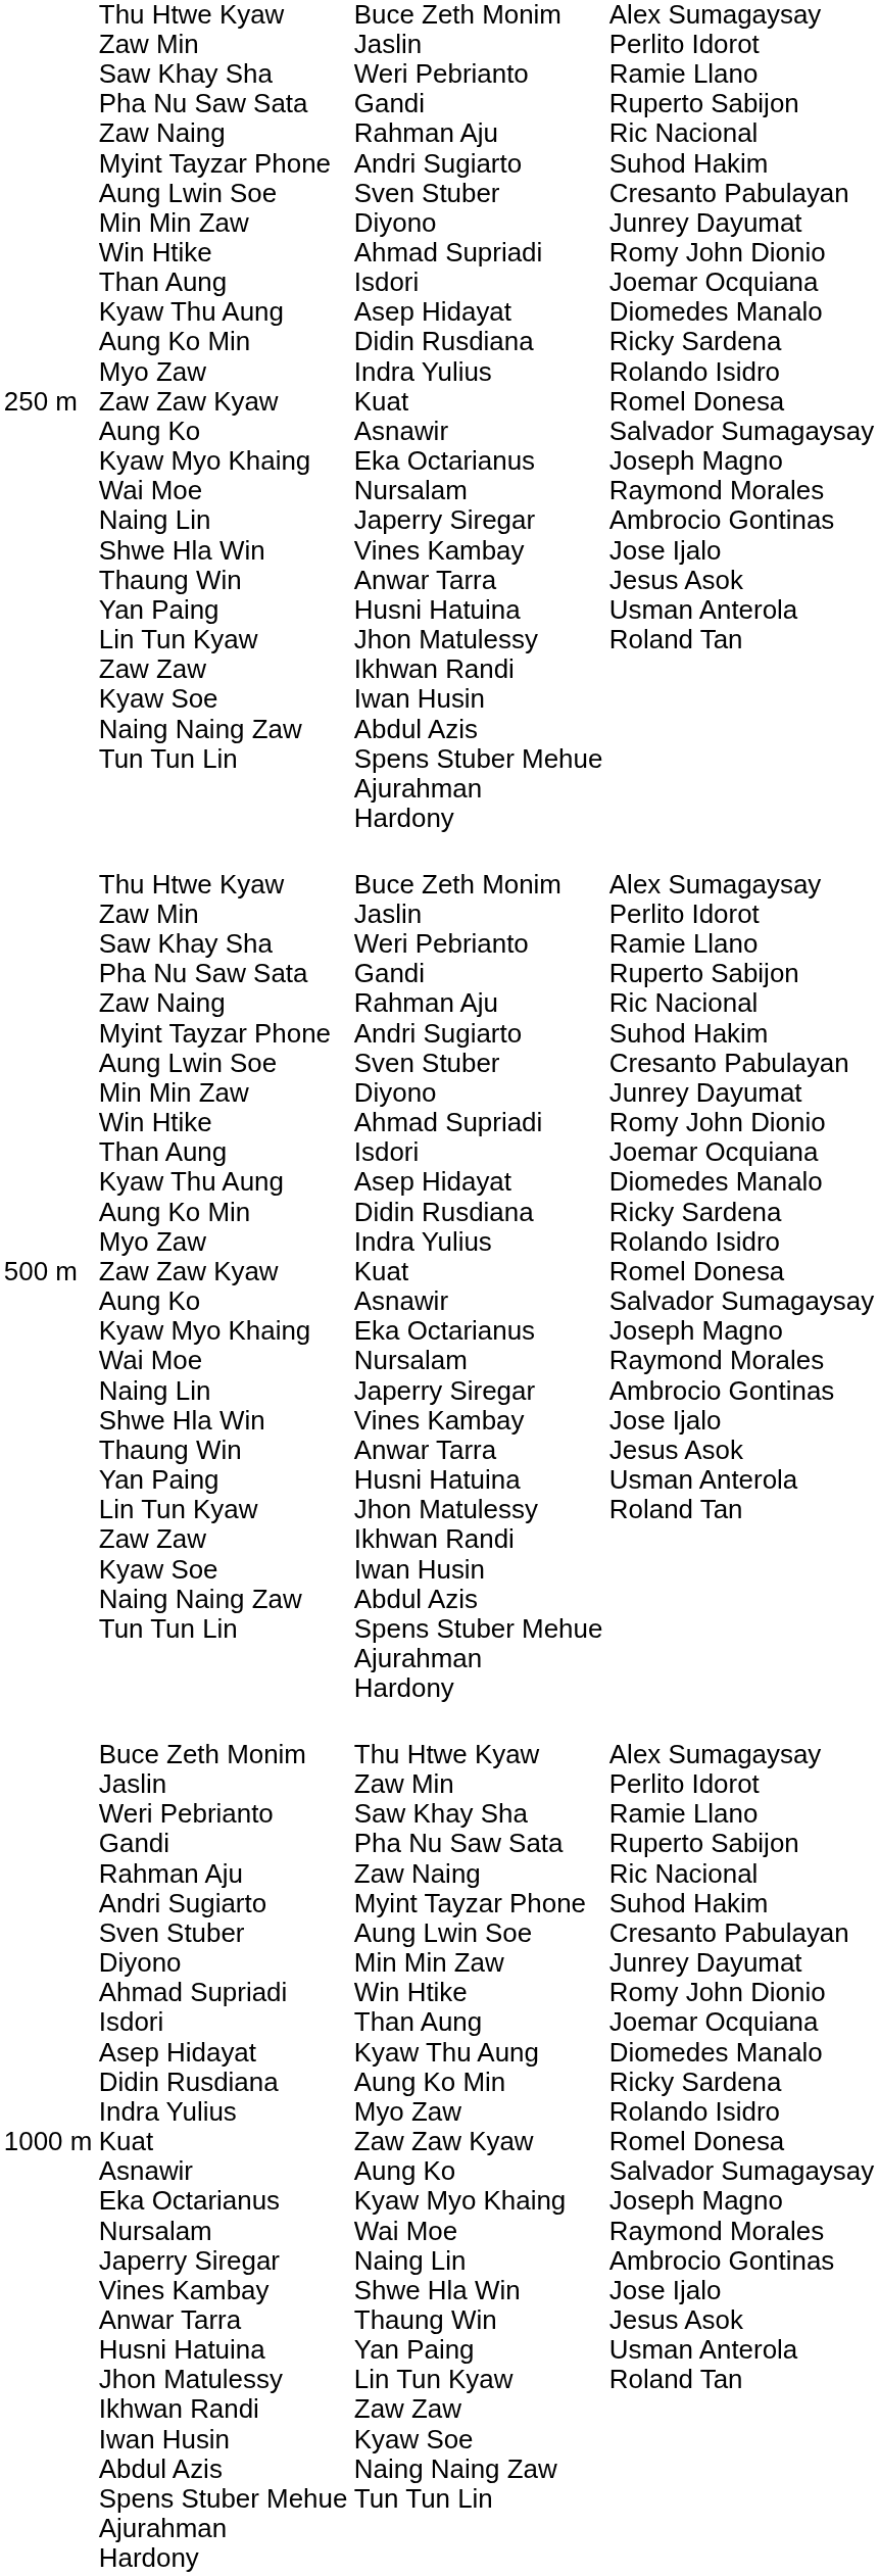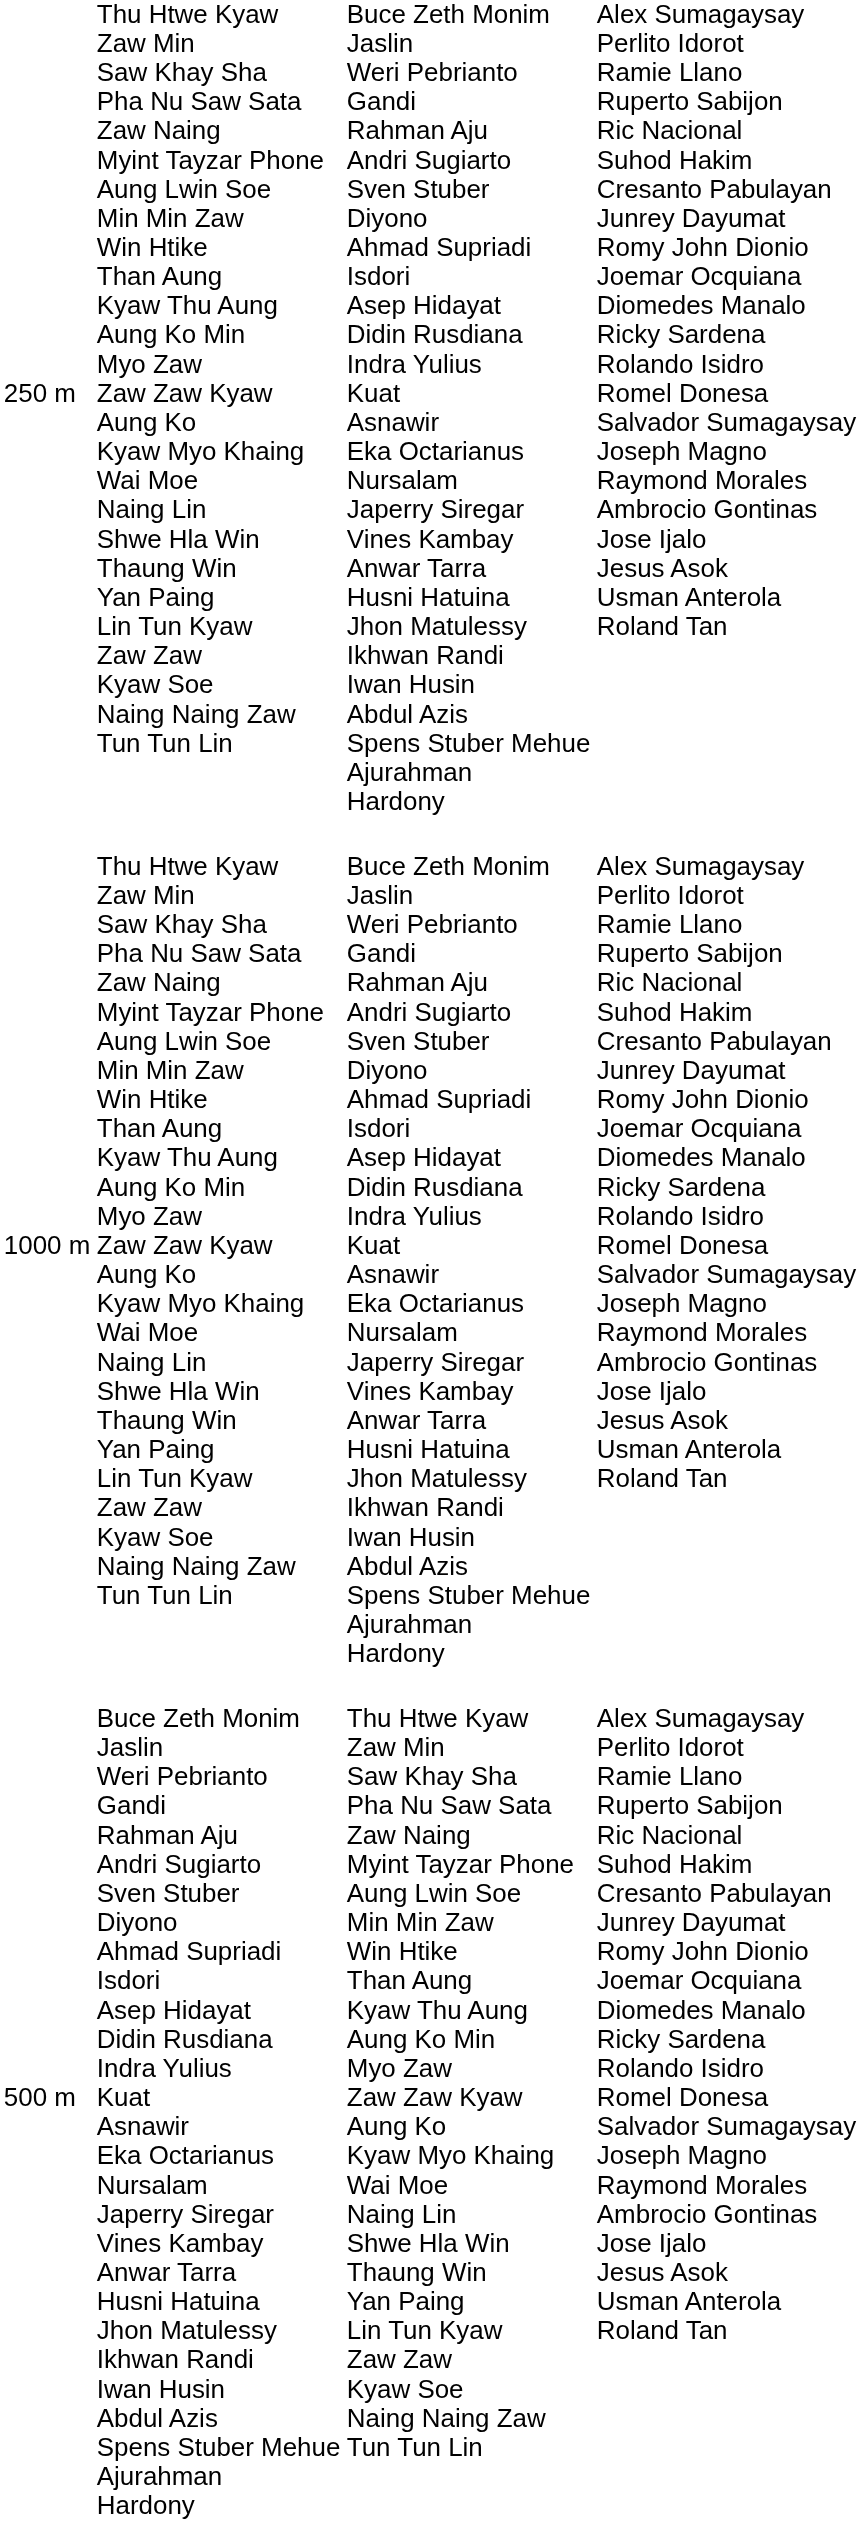row 2 | column 1: 500 m -> 1000 m
row 3 | column 1: 1000 m -> 500 m
